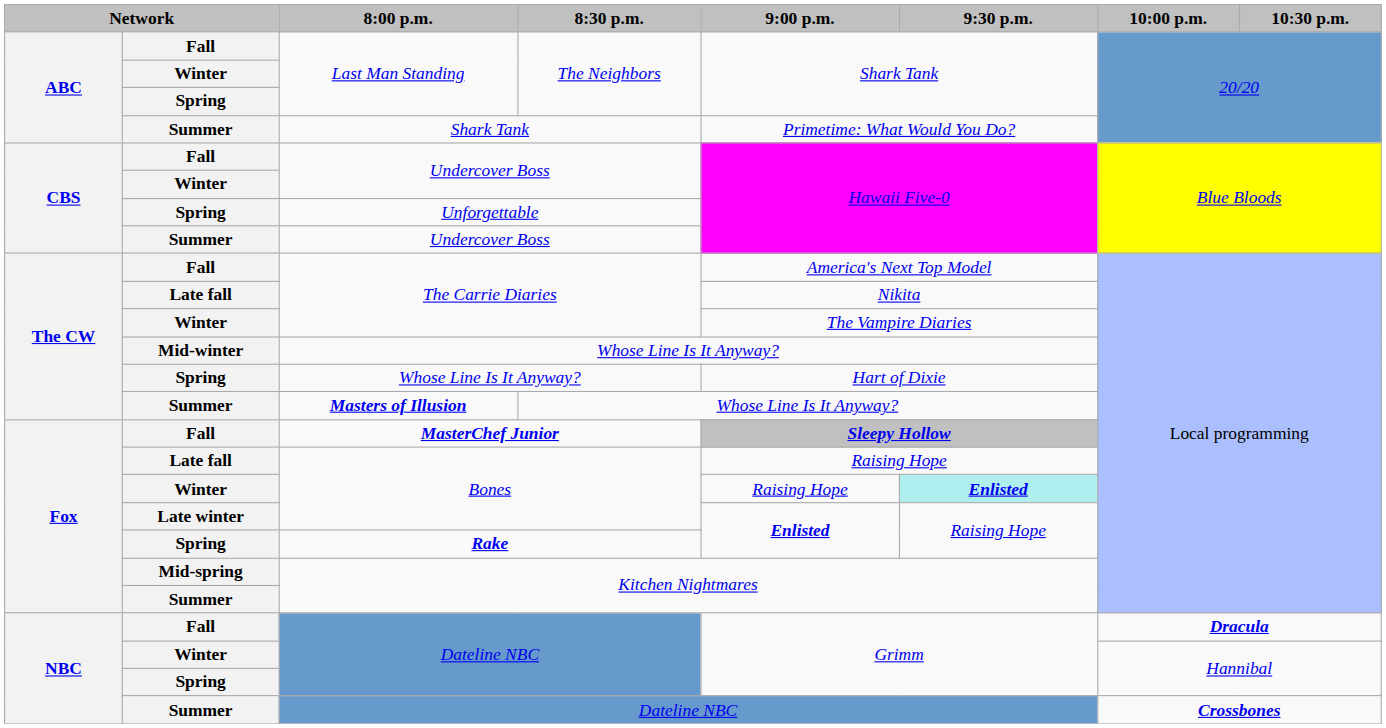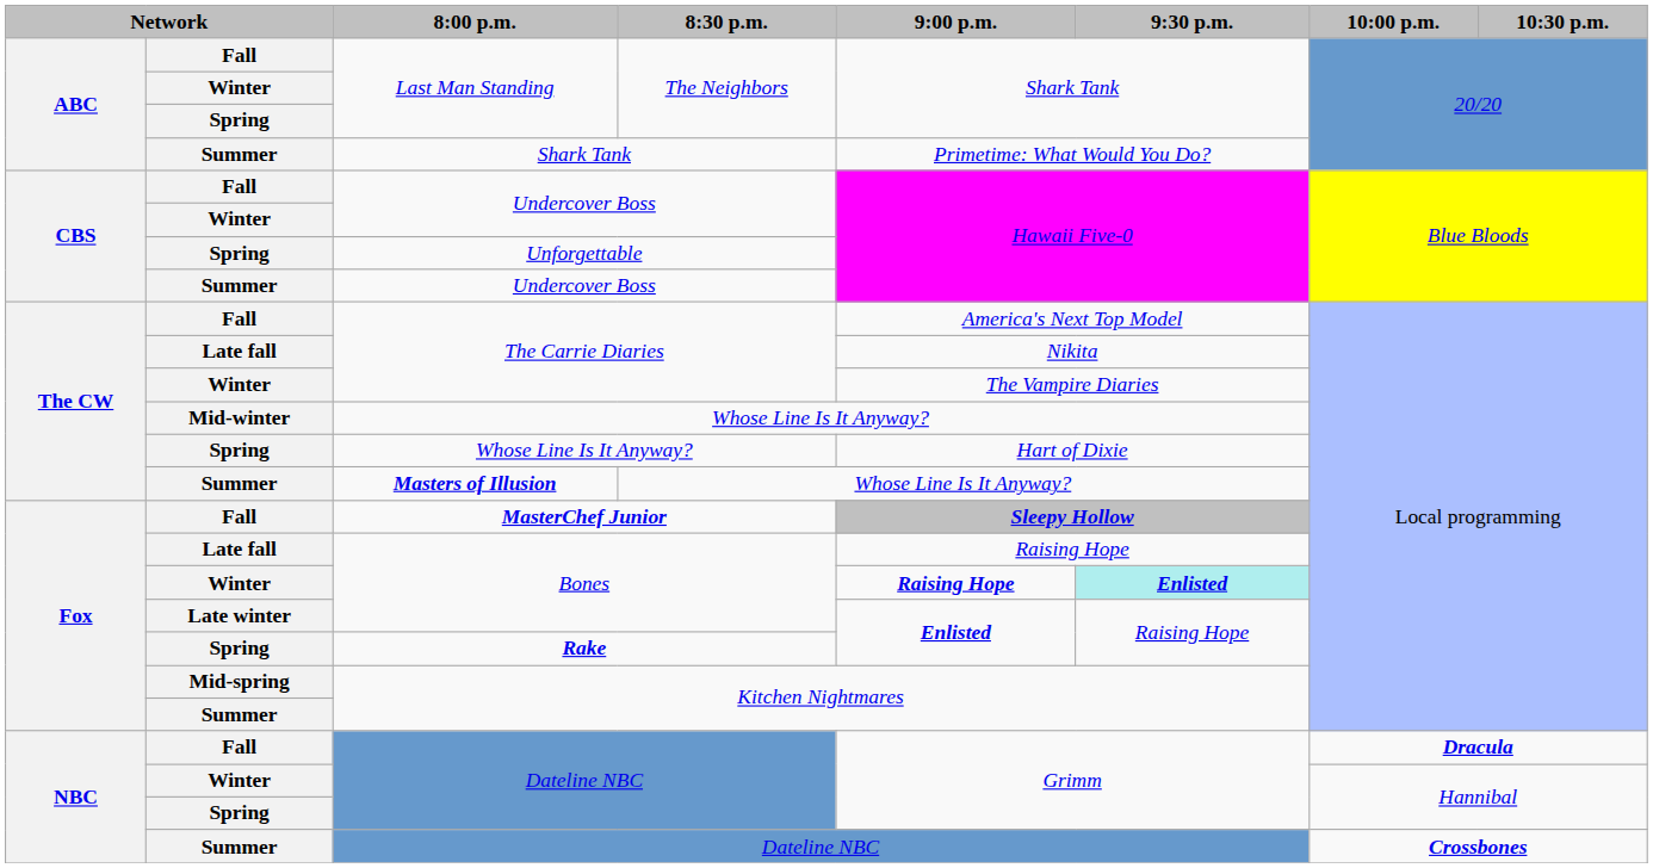Winter / Bones | 9:00 p.m.: normal -> bold
